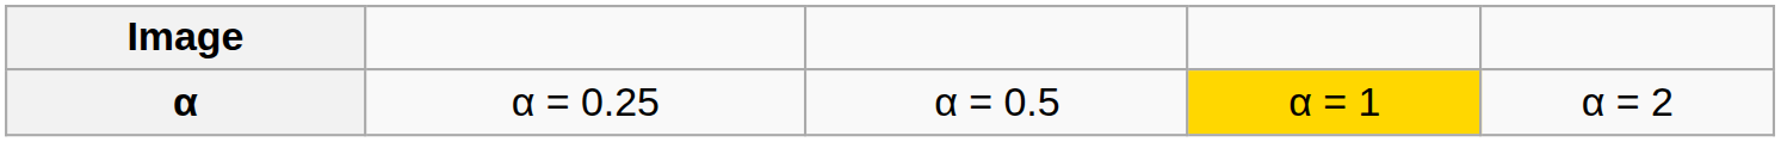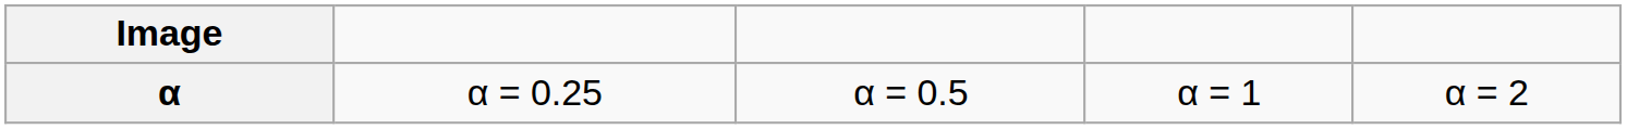α | column 4: gold background -> no background
